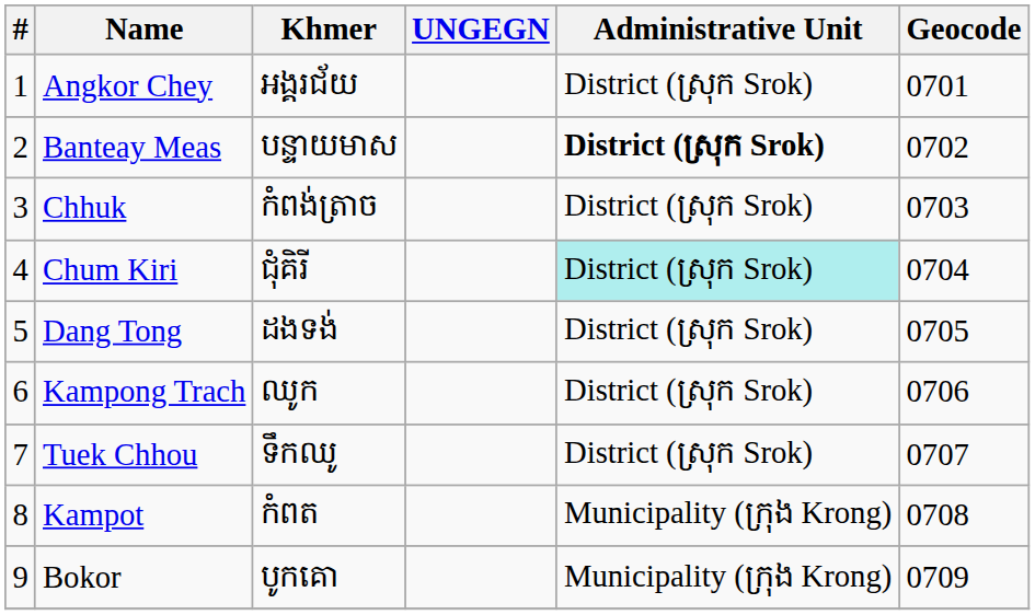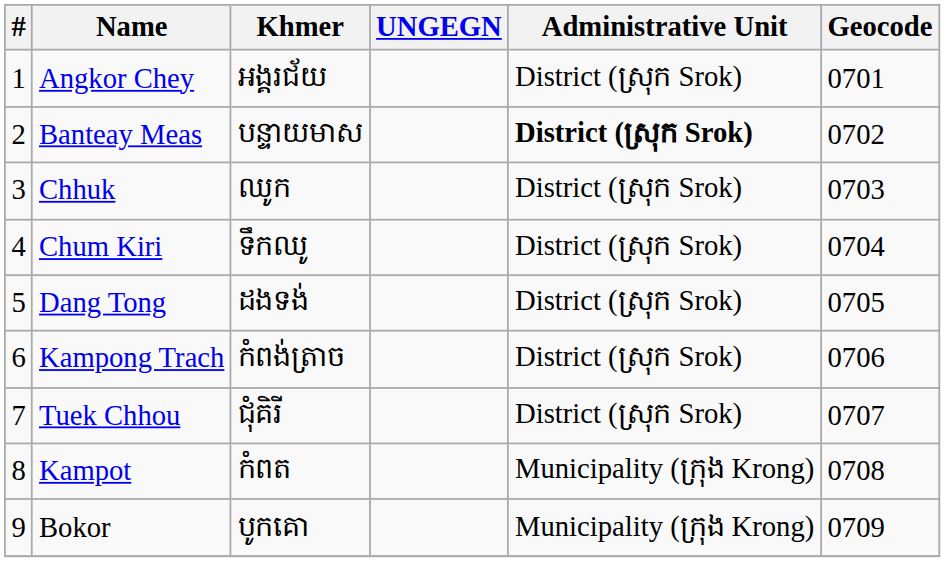Chhuk | Khmer: កំពង់ត្រាច -> ឈូក
Chum Kiri | Khmer: ជុំគិរី -> ទឹកឈូ
Chum Kiri | Administrative Unit: paleturquoise background -> no background
Kampong Trach | Khmer: ឈូក -> កំពង់ត្រាច
Tuek Chhou | Khmer: ទឹកឈូ -> ជុំគិរី
